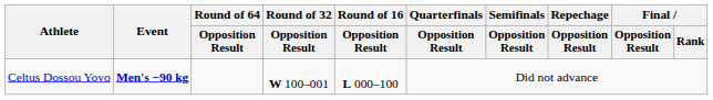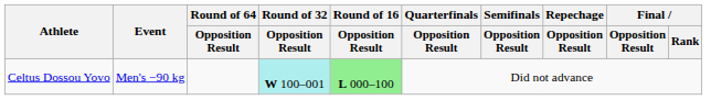Celtus Dossou Yovo | Event: bold -> normal
Celtus Dossou Yovo | Round of 32 / Opposition Result: no background -> paleturquoise background
Celtus Dossou Yovo | Round of 16 / Opposition Result: no background -> lightgreen background
